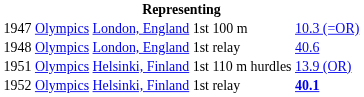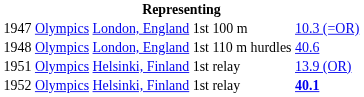row 3 | column 5: relay -> 110 m hurdles
row 4 | column 5: 110 m hurdles -> relay
